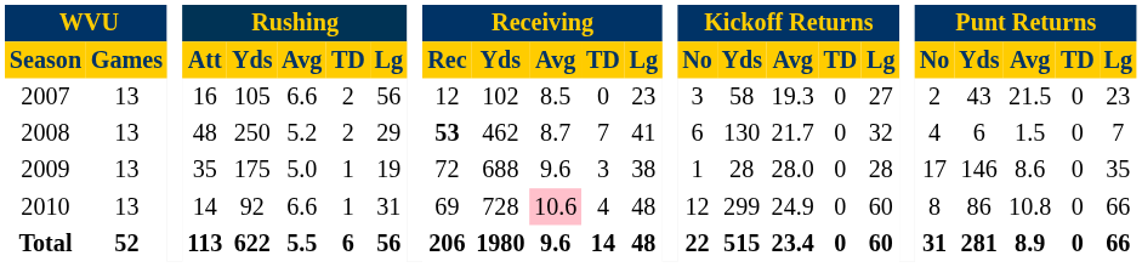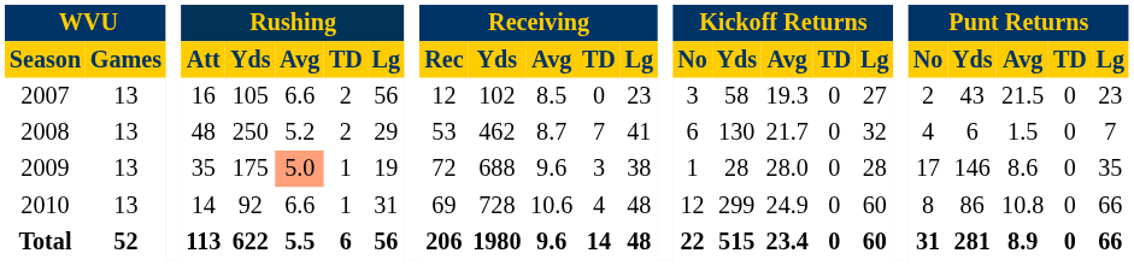2008 | Receiving / Rec: bold -> normal
2009 | Rushing / Avg: no background -> lightsalmon background
2010 | Receiving / Avg: pink background -> no background
